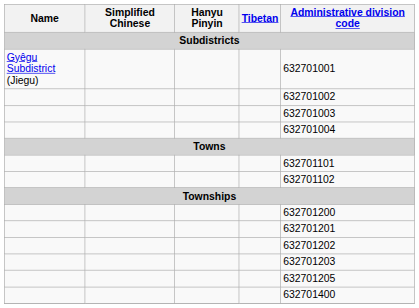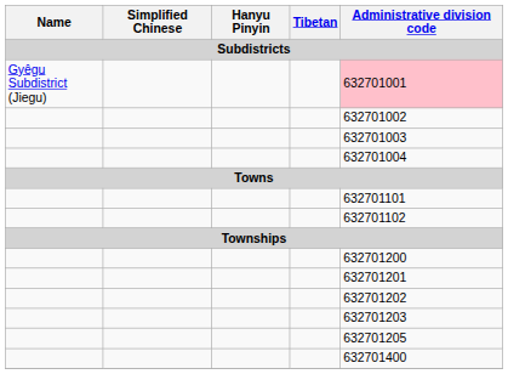Gyêgu Subdistrict (Jiegu) | Administrative division code: no background -> pink background
